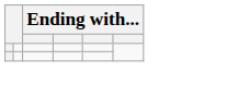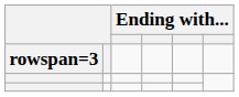+ row: rowspan=3
